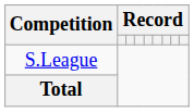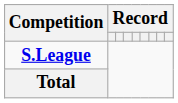S.League | Competition: normal -> bold
